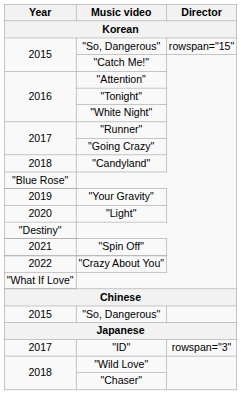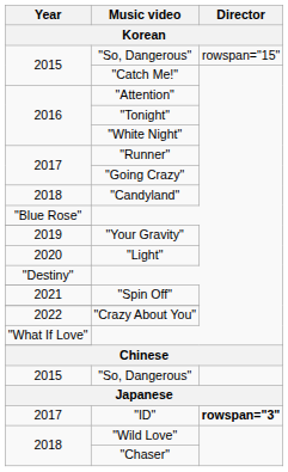"ID" | Director: normal -> bold
